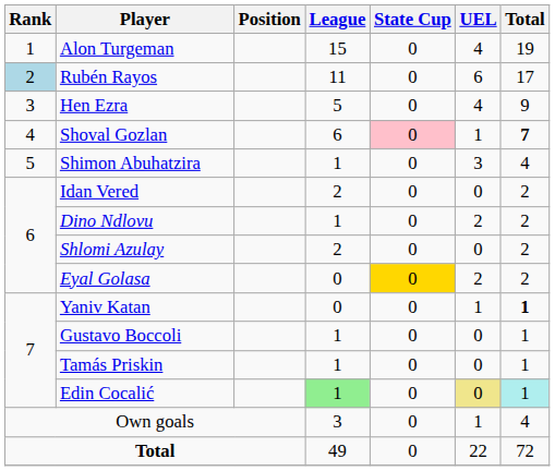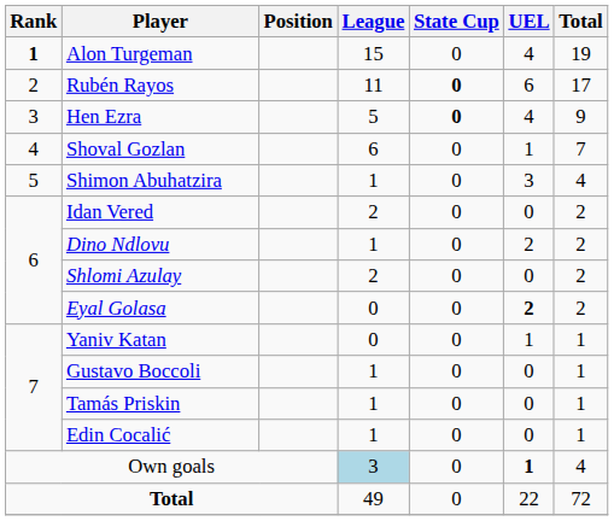Alon Turgeman | Rank: normal -> bold
Rubén Rayos | Rank: lightblue background -> no background
Rubén Rayos | State Cup: normal -> bold
Hen Ezra | State Cup: normal -> bold
Shoval Gozlan | State Cup: pink background -> no background
Shoval Gozlan | Total: bold -> normal
Eyal Golasa | State Cup: gold background -> no background
Eyal Golasa | UEL: normal -> bold
Yaniv Katan | Total: bold -> normal
Edin Cocalić | League: lightgreen background -> no background
Edin Cocalić | UEL: khaki background -> no background
Edin Cocalić | Total: paleturquoise background -> no background
Own goals | League: no background -> lightblue background
Own goals | UEL: normal -> bold
